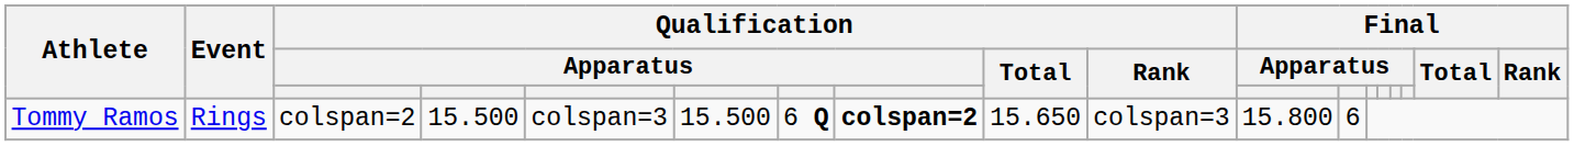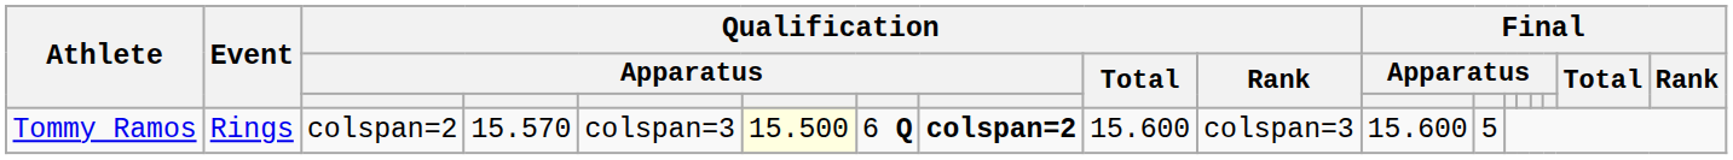Tommy Ramos | column 4: 15.500 -> 15.570
Tommy Ramos | column 6: no background -> lightyellow background
Tommy Ramos | Qualification / Total: 15.650 -> 15.600
Tommy Ramos | column 11: 15.800 -> 15.600
Tommy Ramos | column 12: 6 -> 5
